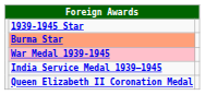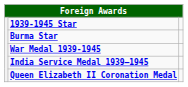Burma Star | 1939-1945 Star: lightsalmon background -> no background
War Medal 1939-1945 | 1939-1945 Star: pink background -> no background
